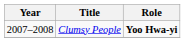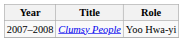Clumsy People | Role: bold -> normal
